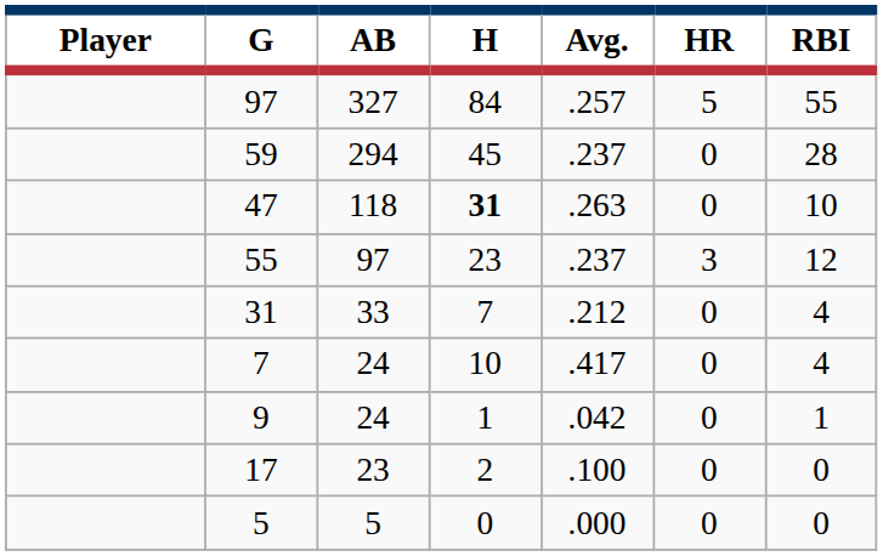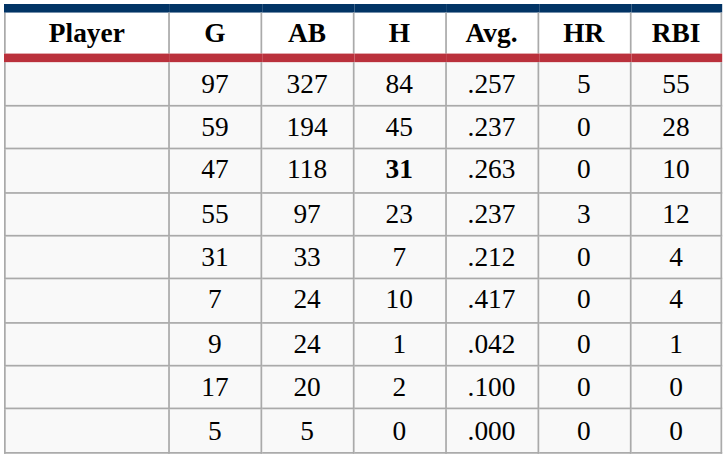59 | AB: 294 -> 194
17 | AB: 23 -> 20
